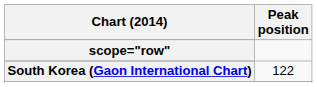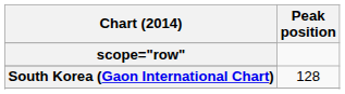South Korea (Gaon International Chart) | Peak position: 122 -> 128
